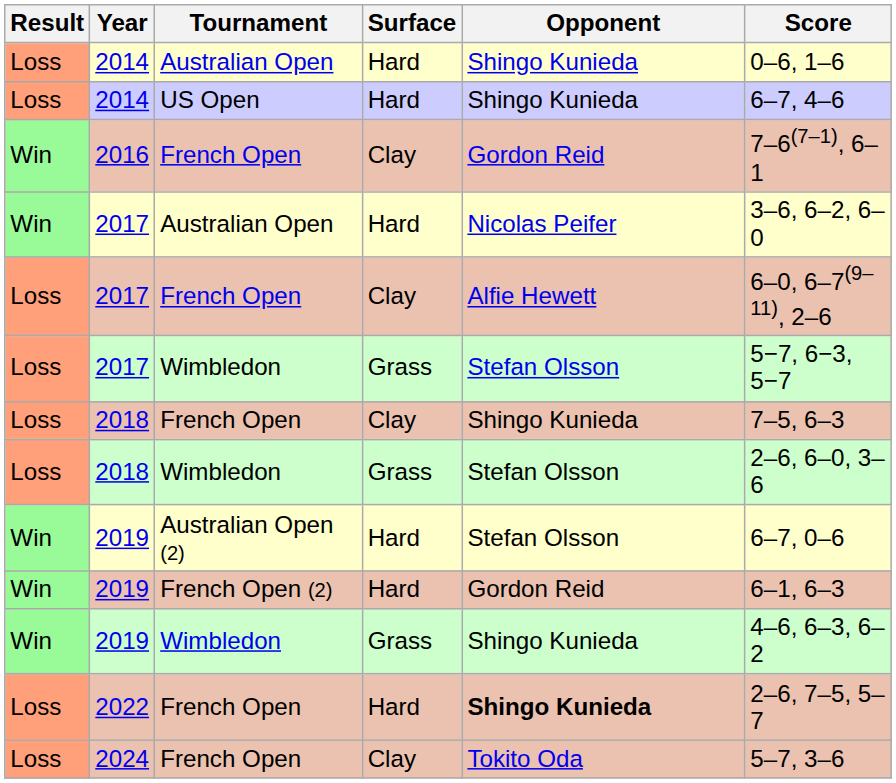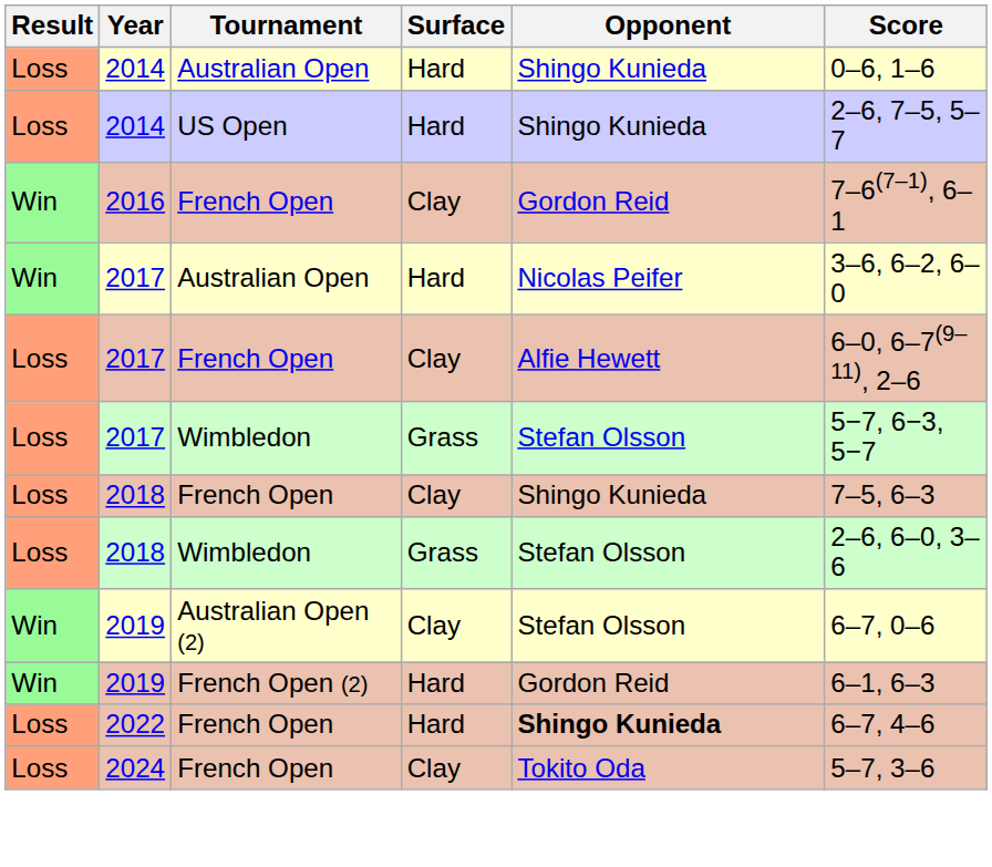2014 / US Open | Score: 6–7, 4–6 -> 2–6, 7–5, 5–7
2019 / Australian Open (2) | Surface: Hard -> Clay
- row: Win | 2019 | Wimbledon | Grass | Shingo Kunieda | 4–6, 6–3, 6–2
2022 | Score: 2–6, 7–5, 5–7 -> 6–7, 4–6
